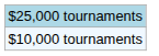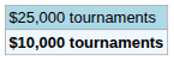row 2 | column 1: normal -> bold
